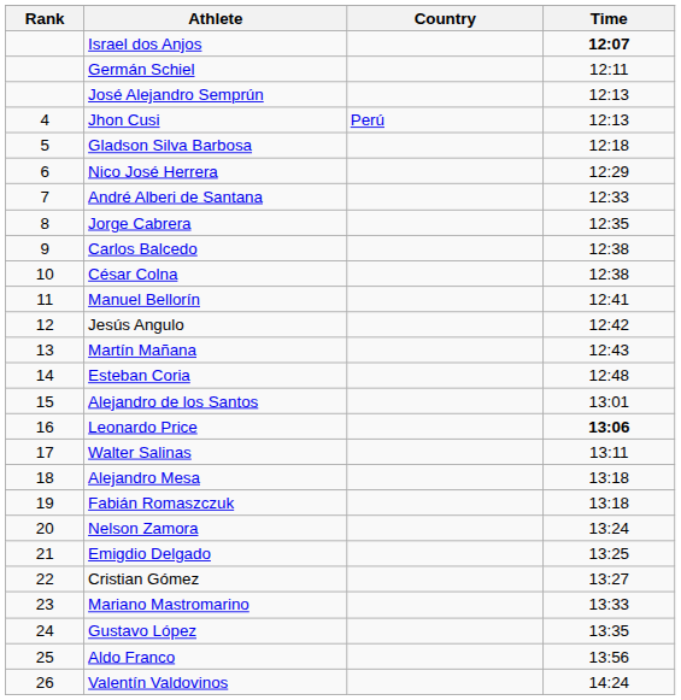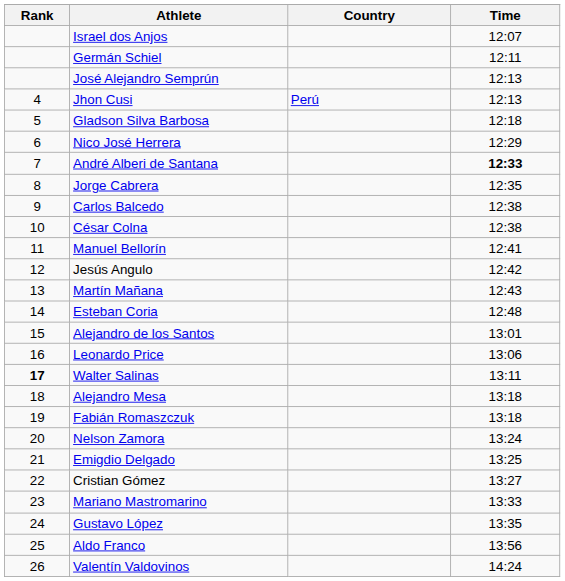Israel dos Anjos | Time: bold -> normal
André Alberi de Santana | Time: normal -> bold
Leonardo Price | Time: bold -> normal
Walter Salinas | Rank: normal -> bold
